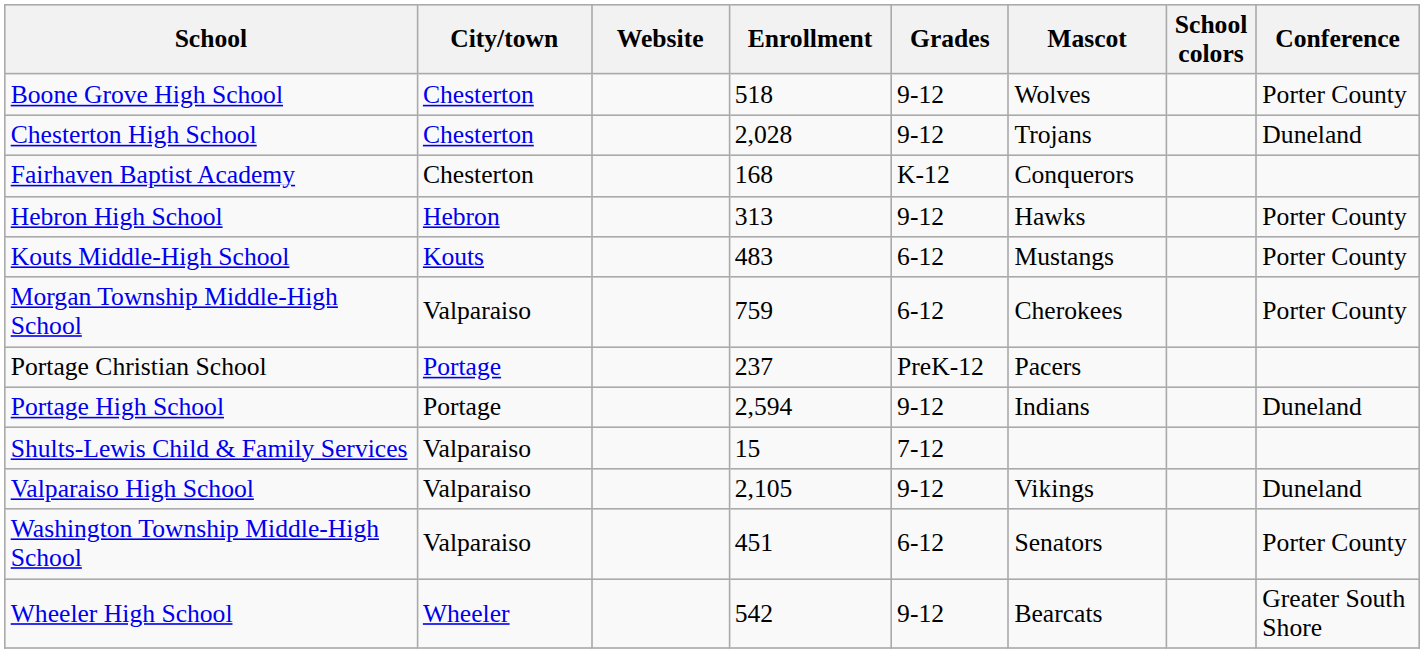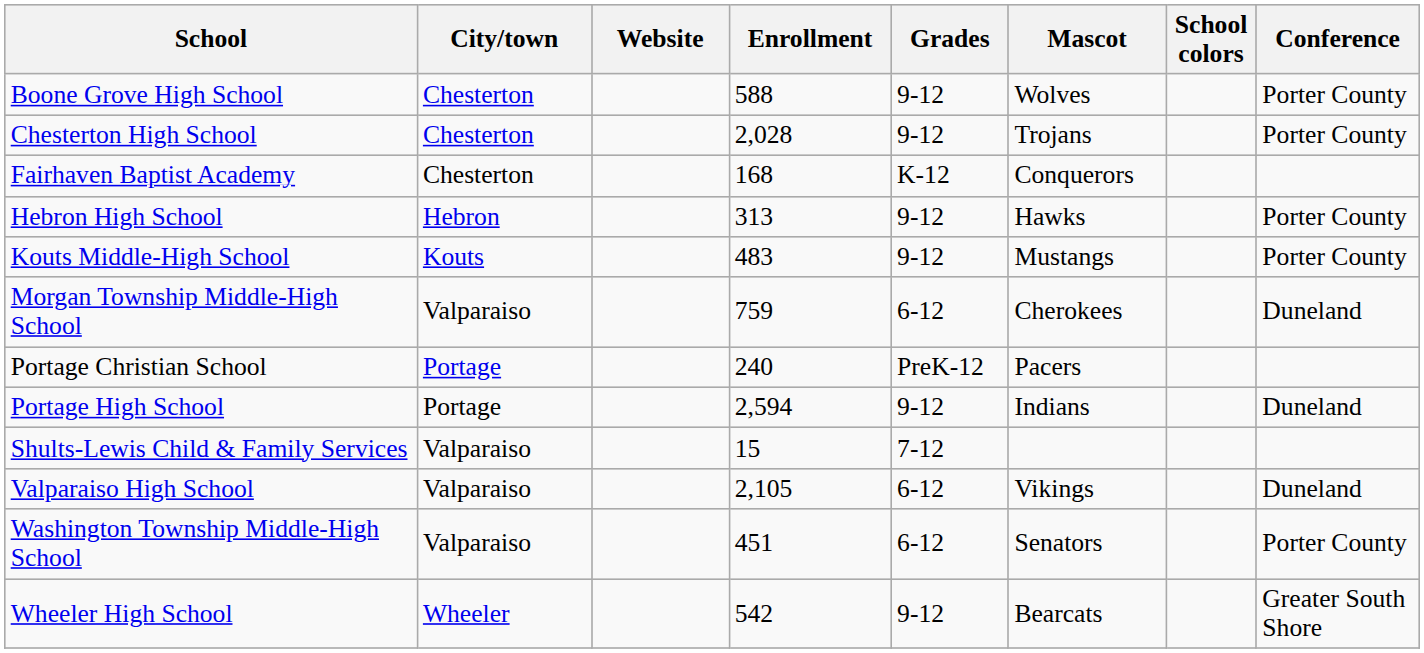Boone Grove High School | Enrollment: 518 -> 588
Chesterton High School | Conference: Duneland -> Porter County
Kouts Middle-High School | Grades: 6-12 -> 9-12
Morgan Township Middle-High School | Conference: Porter County -> Duneland
Portage Christian School | Enrollment: 237 -> 240
Valparaiso High School | Grades: 9-12 -> 6-12
